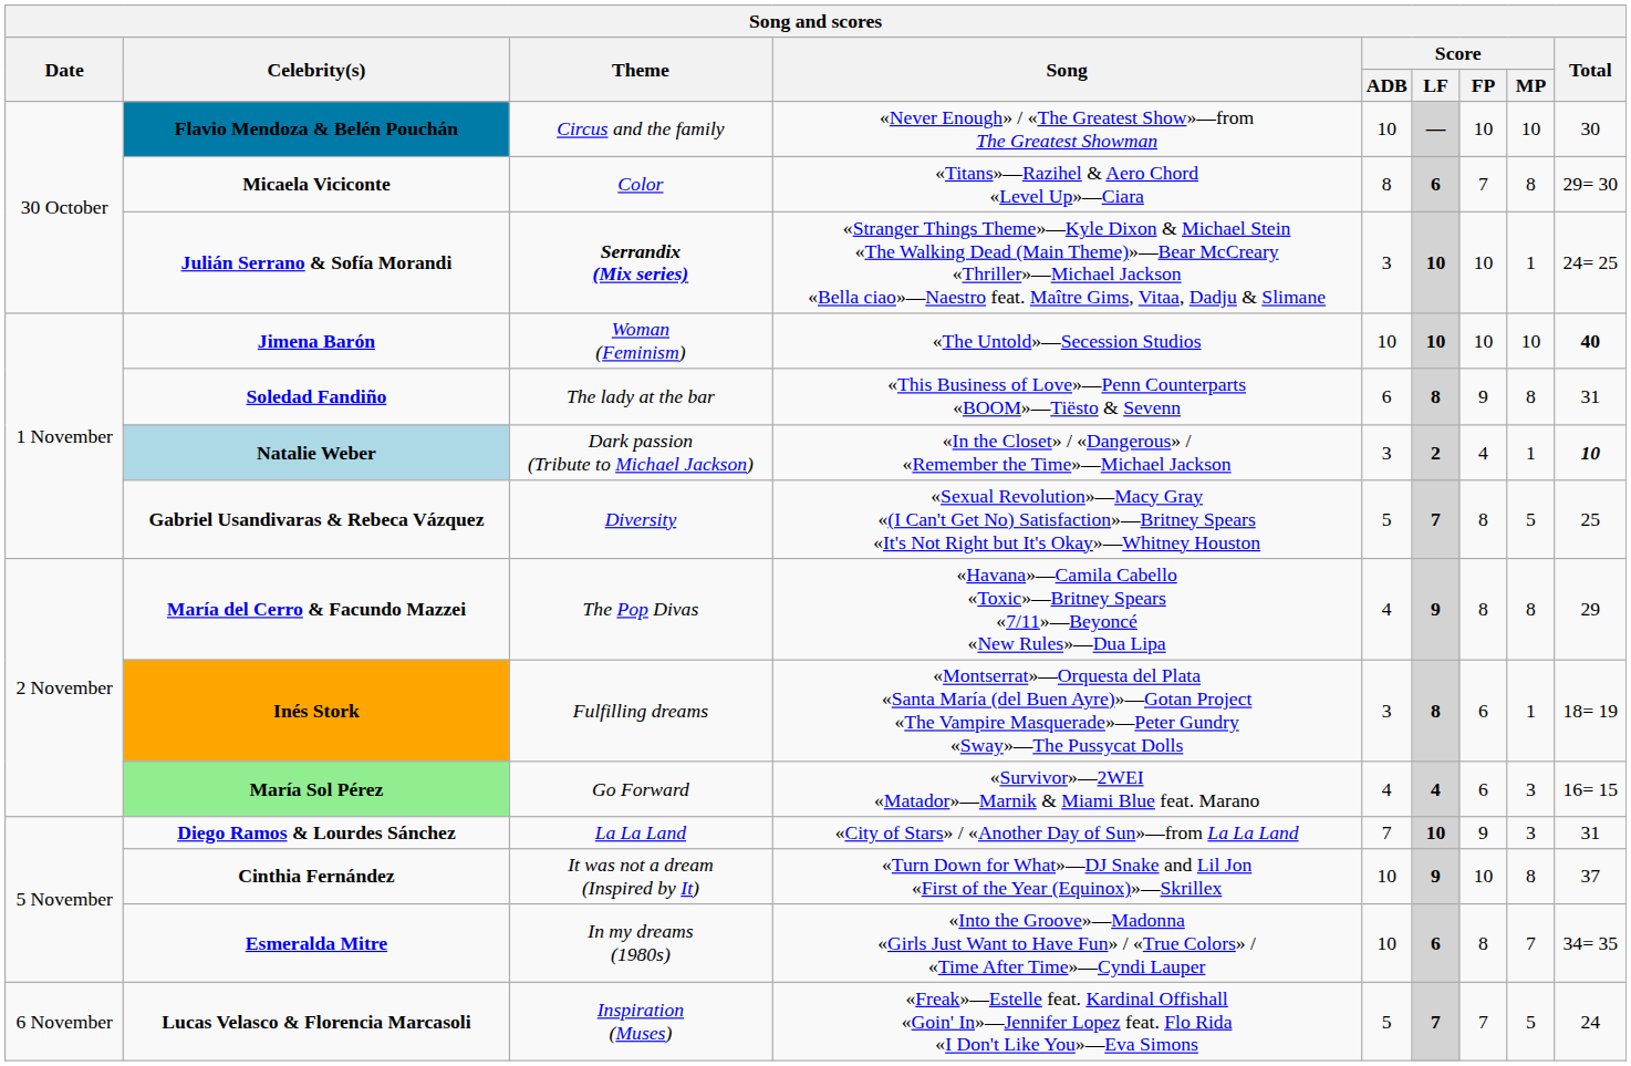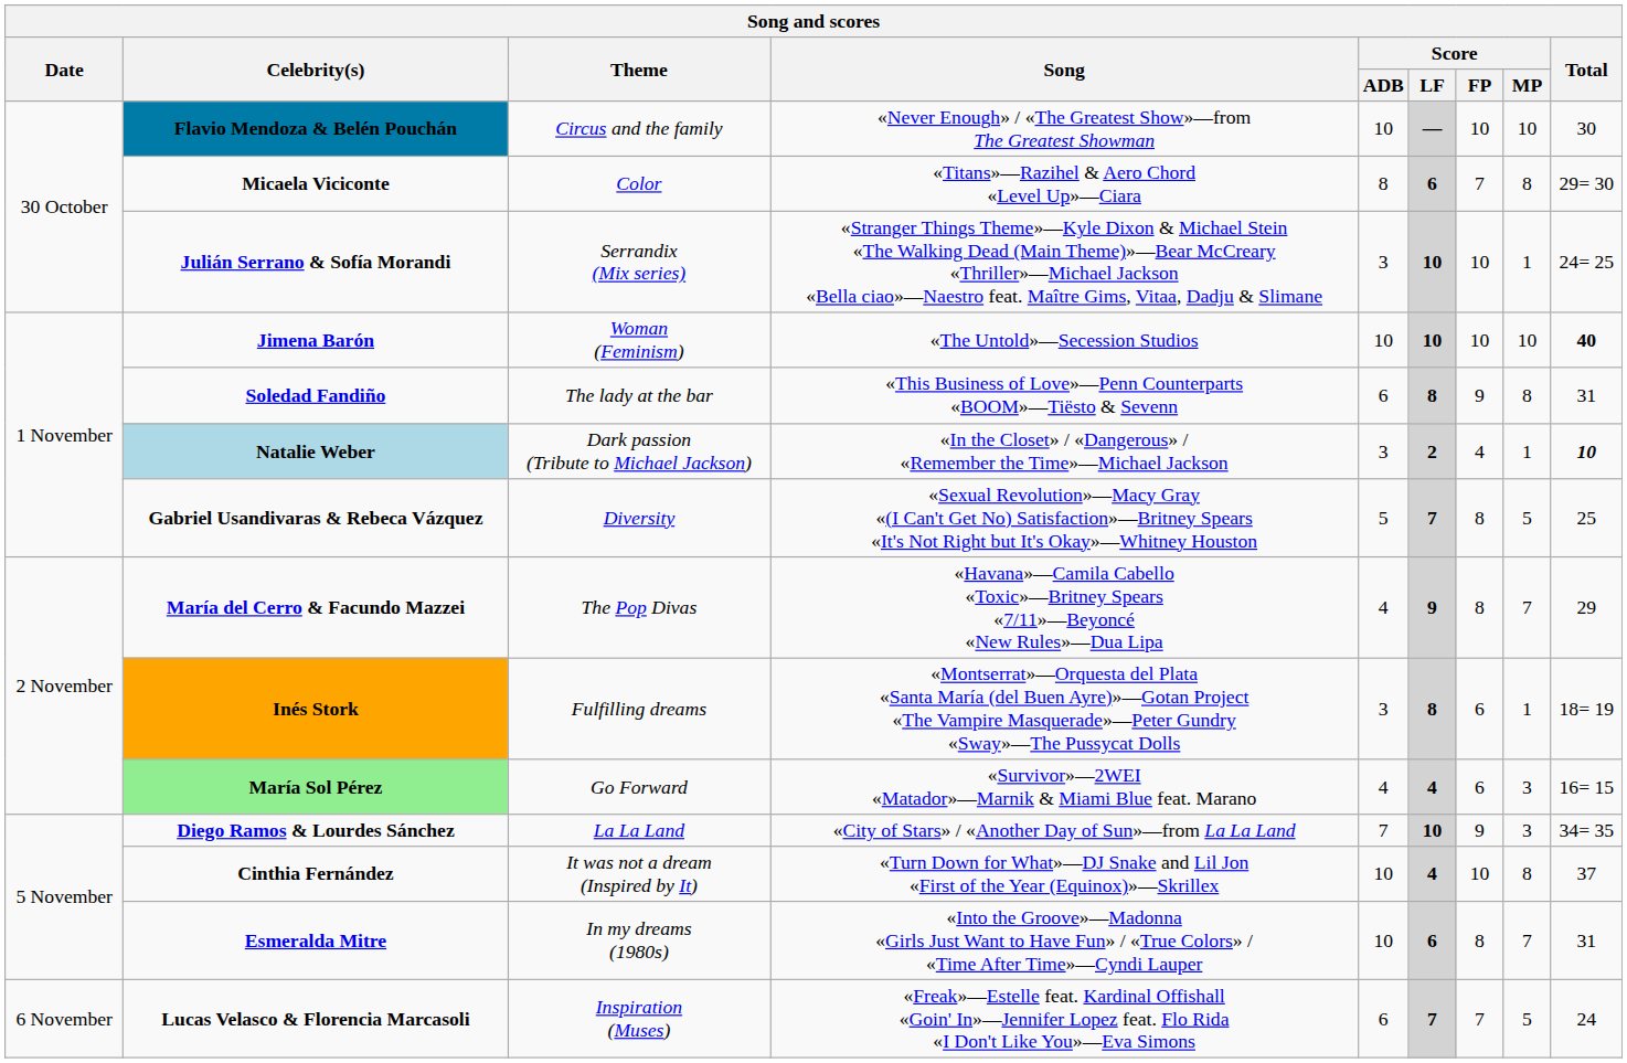Julián Serrano & Sofía Morandi | Theme: bold -> normal
María del Cerro & Facundo Mazzei | Score / MP: 8 -> 7
Diego Ramos & Lourdes Sánchez | Total: 31 -> 34= 35
Cinthia Fernández | Score / LF: 9 -> 4
Esmeralda Mitre | Total: 34= 35 -> 31
Lucas Velasco & Florencia Marcasoli | Score / ADB: 5 -> 6
